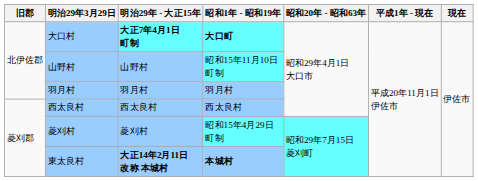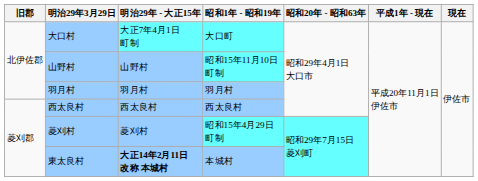大口村 | 明治29年 - 大正15年: bold -> normal
大口村 | 昭和1年 - 昭和19年: bold -> normal
東太良村 | 昭和1年 - 昭和19年: bold -> normal
